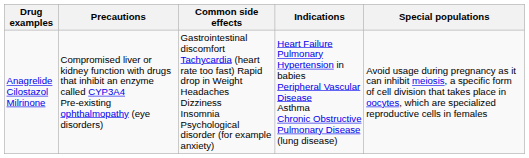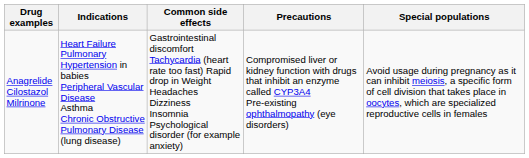columns swapped: Indications <-> Precautions
